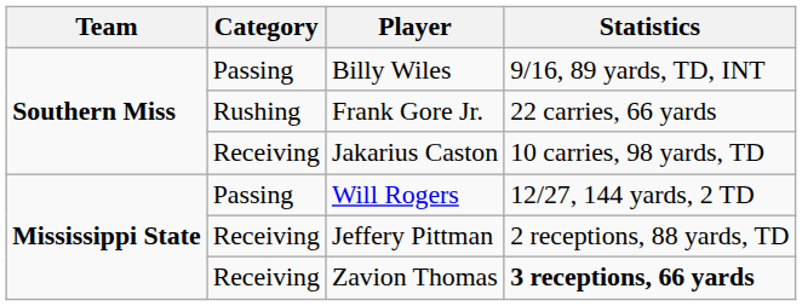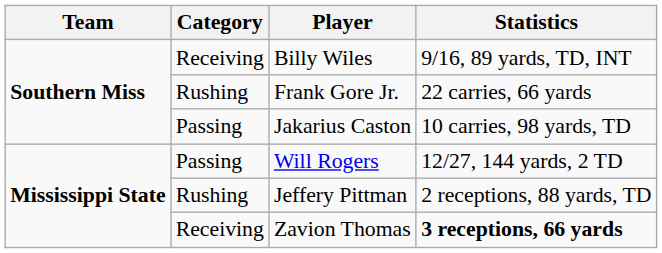Billy Wiles | Category: Passing -> Receiving
Jakarius Caston | Category: Receiving -> Passing
Jeffery Pittman | Category: Receiving -> Rushing
